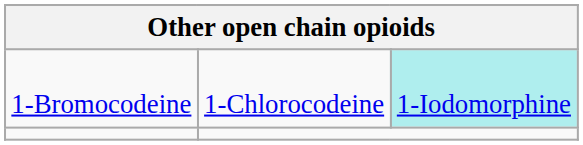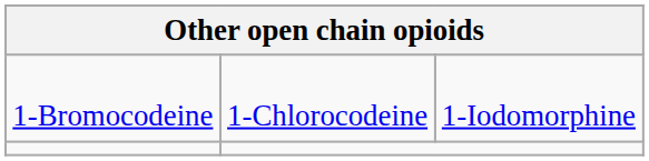1-Bromocodeine | column 3: paleturquoise background -> no background
